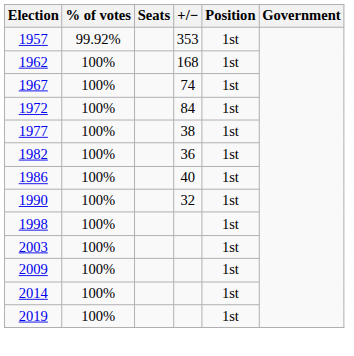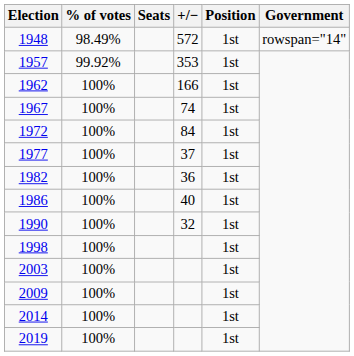+ row: 1948 | 98.49% | 572 | 1st | rowspan="14"
1962 | +/−: 168 -> 166
1977 | +/−: 38 -> 37
